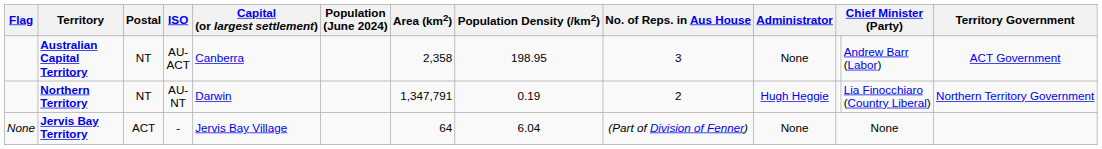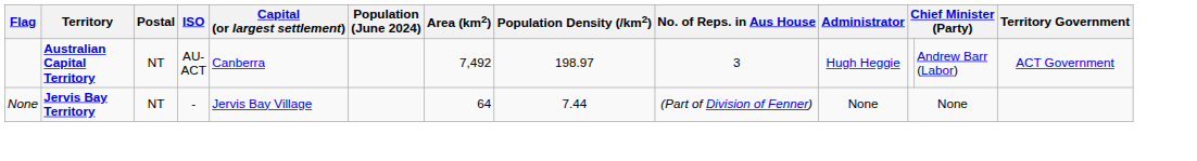Australian Capital Territory | Area (km2): 2,358 -> 7,492
Australian Capital Territory | Population Density (/km2): 198.95 -> 198.97
Australian Capital Territory | Administrator: None -> Hugh Heggie
- row: Northern Territory | NT | AU-NT | Darwin | 1,347,791 | 0.19 | 2 | Hugh Heggie | Lia Finocchiaro (Country Liberal) | Northern Territory Government
Jervis Bay Territory | Postal: ACT -> NT
Jervis Bay Territory | Population Density (/km2): 6.04 -> 7.44
